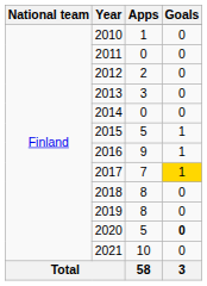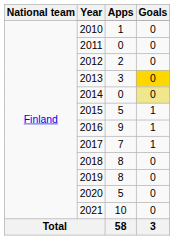2013 | Goals: no background -> gold background
2014 | Goals: no background -> khaki background
2017 | Goals: gold background -> no background
2020 | Goals: bold -> normal
